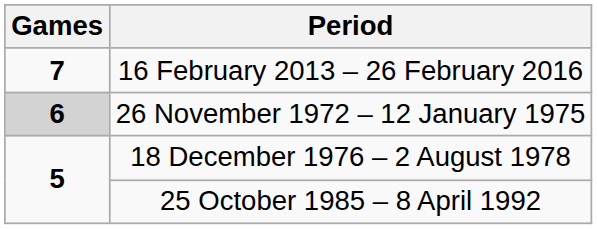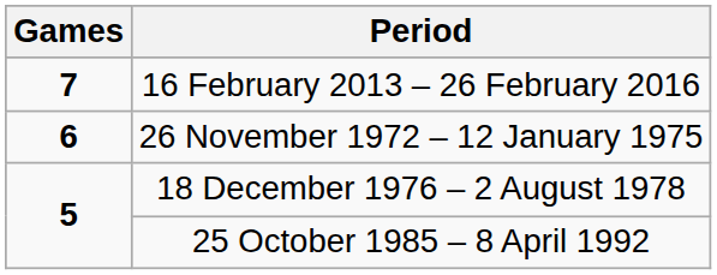26 November 1972 – 12 January 1975 | Games: lightgrey background -> no background
